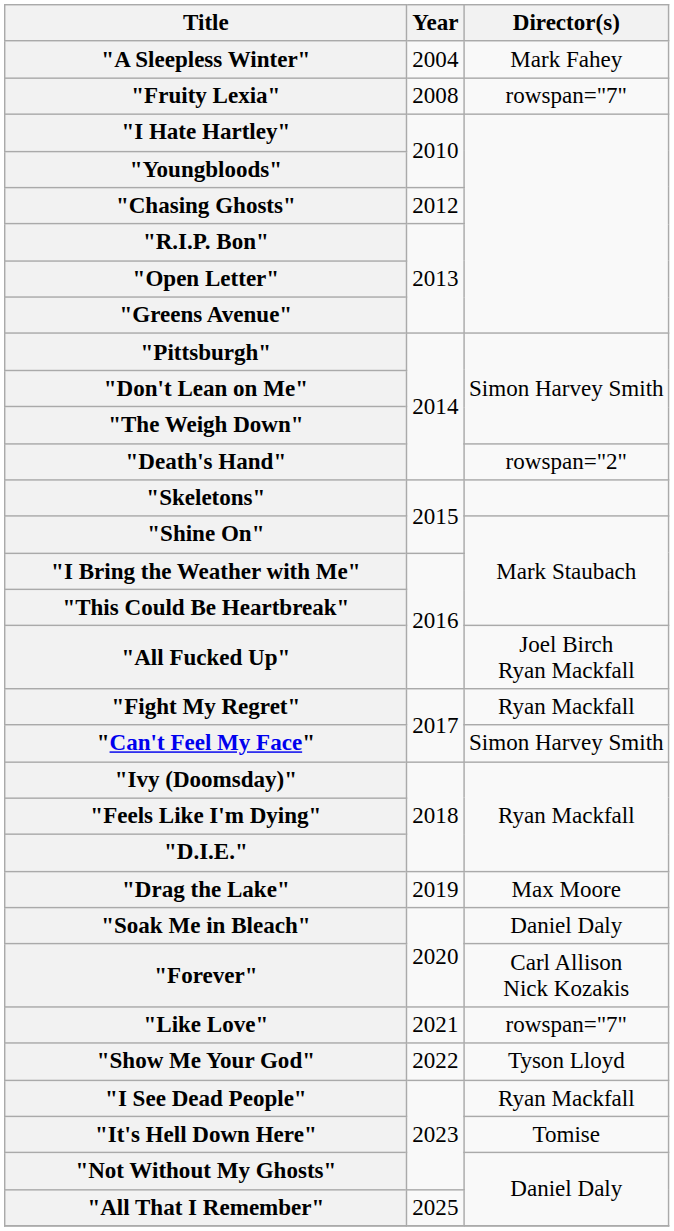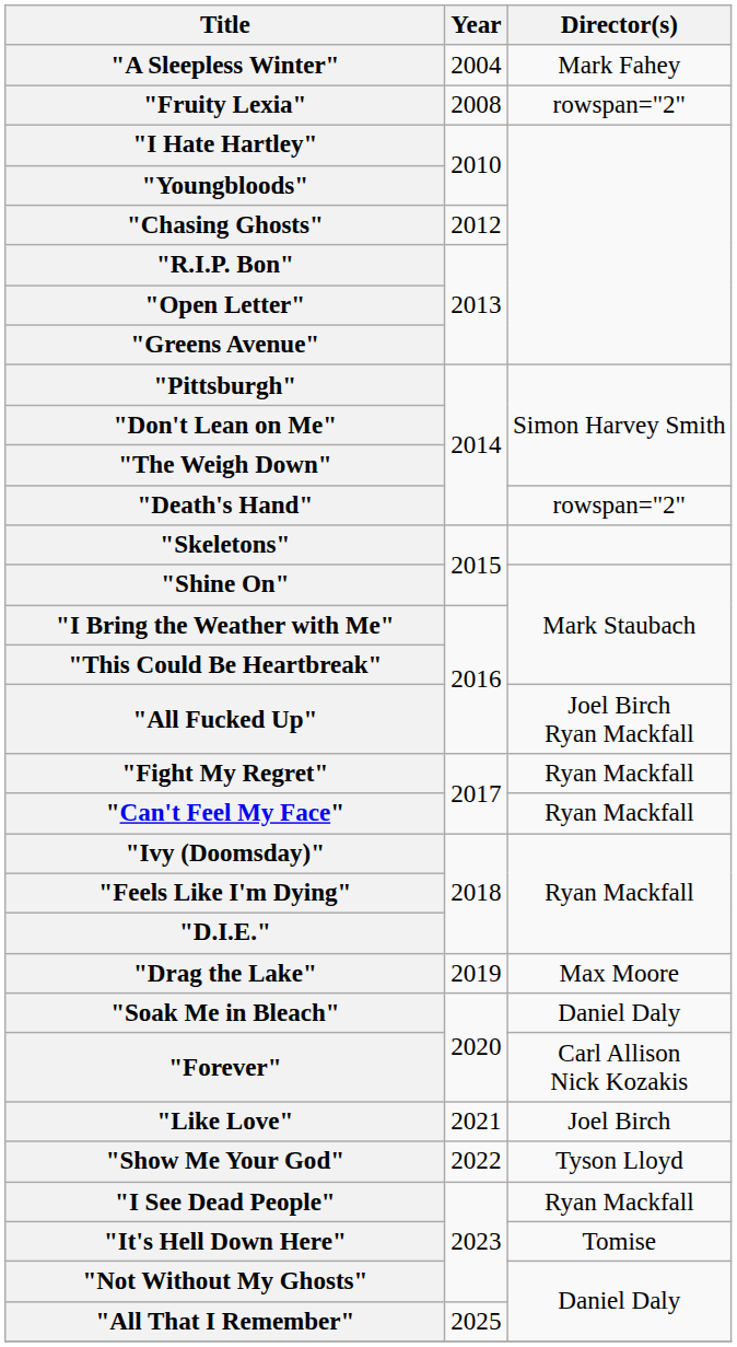"Fruity Lexia" | Director(s): rowspan="7" -> rowspan="2"
"Can't Feel My Face" | Director(s): Simon Harvey Smith -> Ryan Mackfall
"Like Love" | Director(s): rowspan="7" -> Joel Birch
